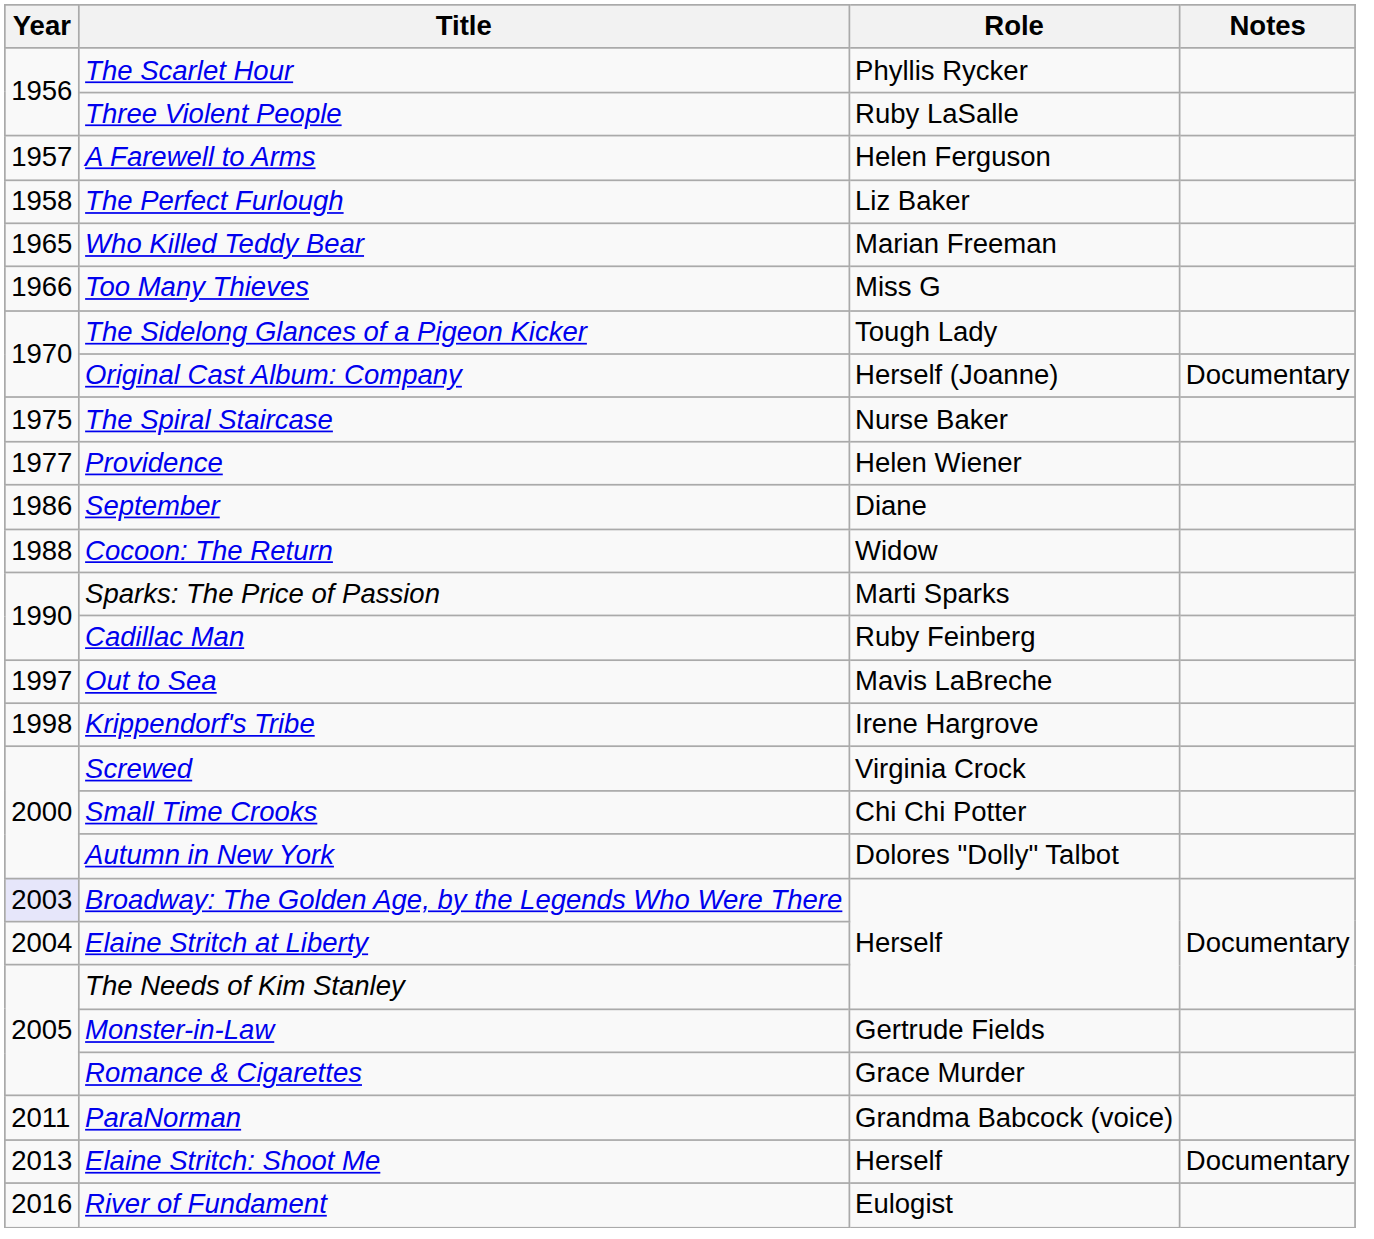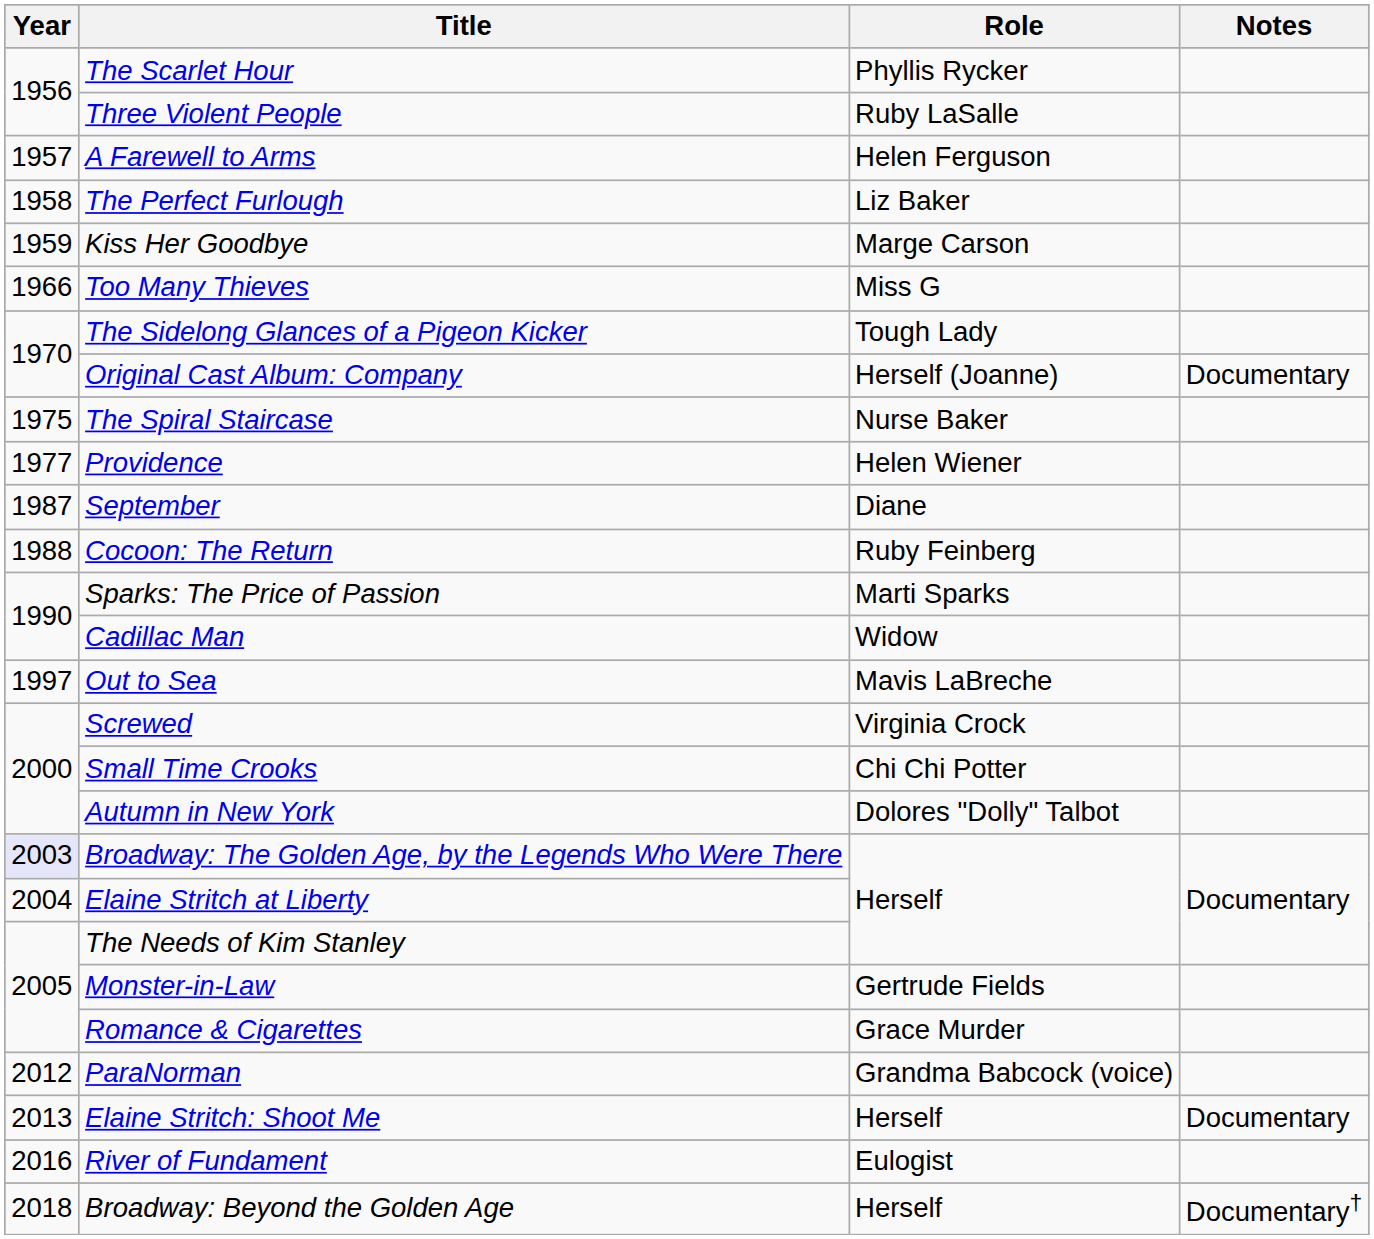+ row: 1959 | Kiss Her Goodbye | Marge Carson
- row: 1965 | Who Killed Teddy Bear | Marian Freeman
September | Year: 1986 -> 1987
Cocoon: The Return | Role: Widow -> Ruby Feinberg
Cadillac Man | Role: Ruby Feinberg -> Widow
- row: 1998 | Krippendorf's Tribe | Irene Hargrove
ParaNorman | Year: 2011 -> 2012
+ row: 2018 | Broadway: Beyond the Golden Age | Herself | Documentary†
